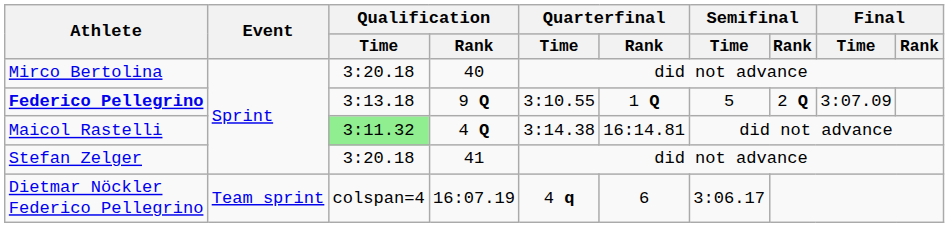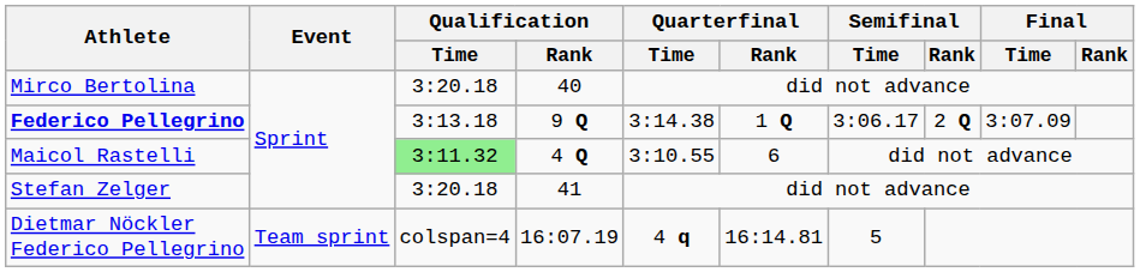Federico Pellegrino | Quarterfinal / Time: 3:10.55 -> 3:14.38
Federico Pellegrino | Semifinal / Time: 5 -> 3:06.17
Maicol Rastelli | Quarterfinal / Time: 3:14.38 -> 3:10.55
Maicol Rastelli | Quarterfinal / Rank: 16:14.81 -> 6
Dietmar Nöckler Federico Pellegrino | Quarterfinal / Rank: 6 -> 16:14.81
Dietmar Nöckler Federico Pellegrino | Semifinal / Time: 3:06.17 -> 5
